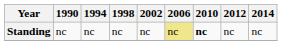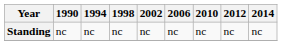Standing | 2006: khaki background -> no background
Standing | 2010: bold -> normal
